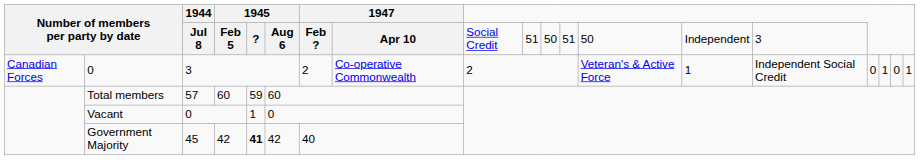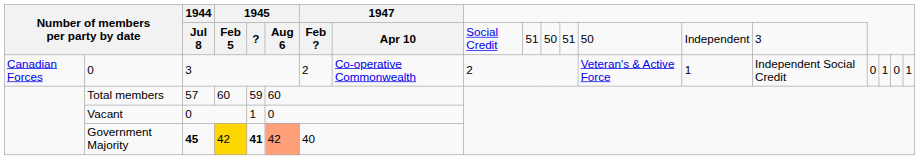Government Majority | 1944: normal -> bold
Government Majority | column 4: no background -> gold background
Government Majority | column 6: no background -> lightsalmon background
